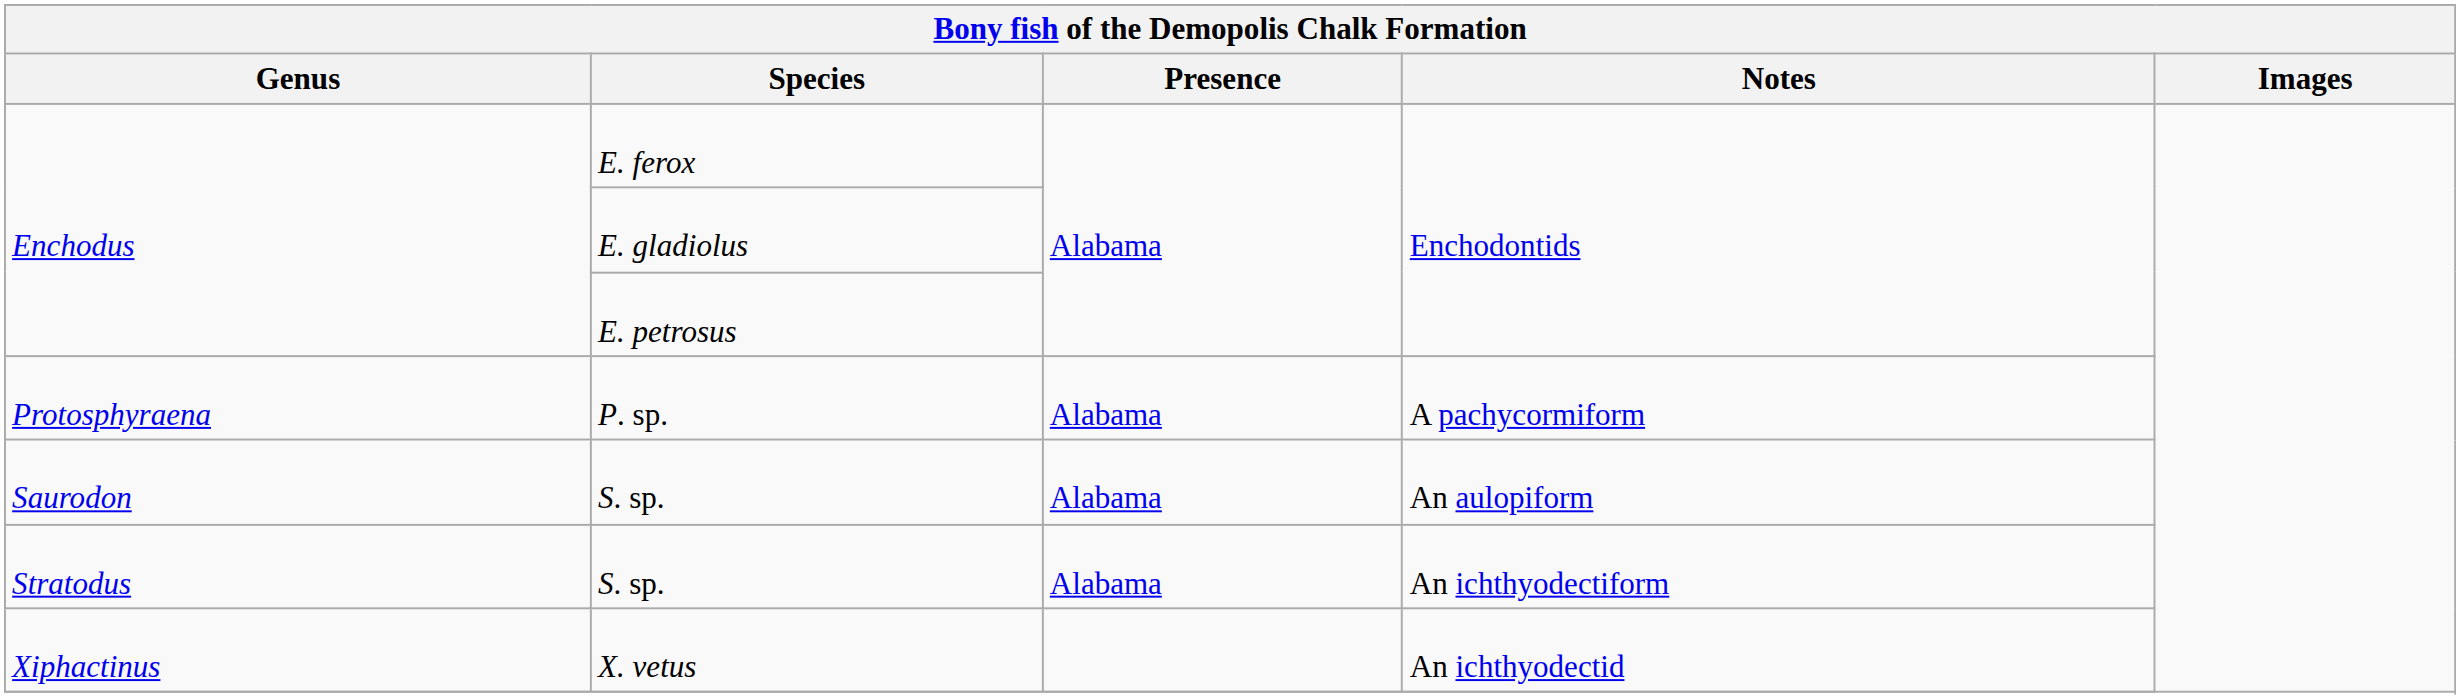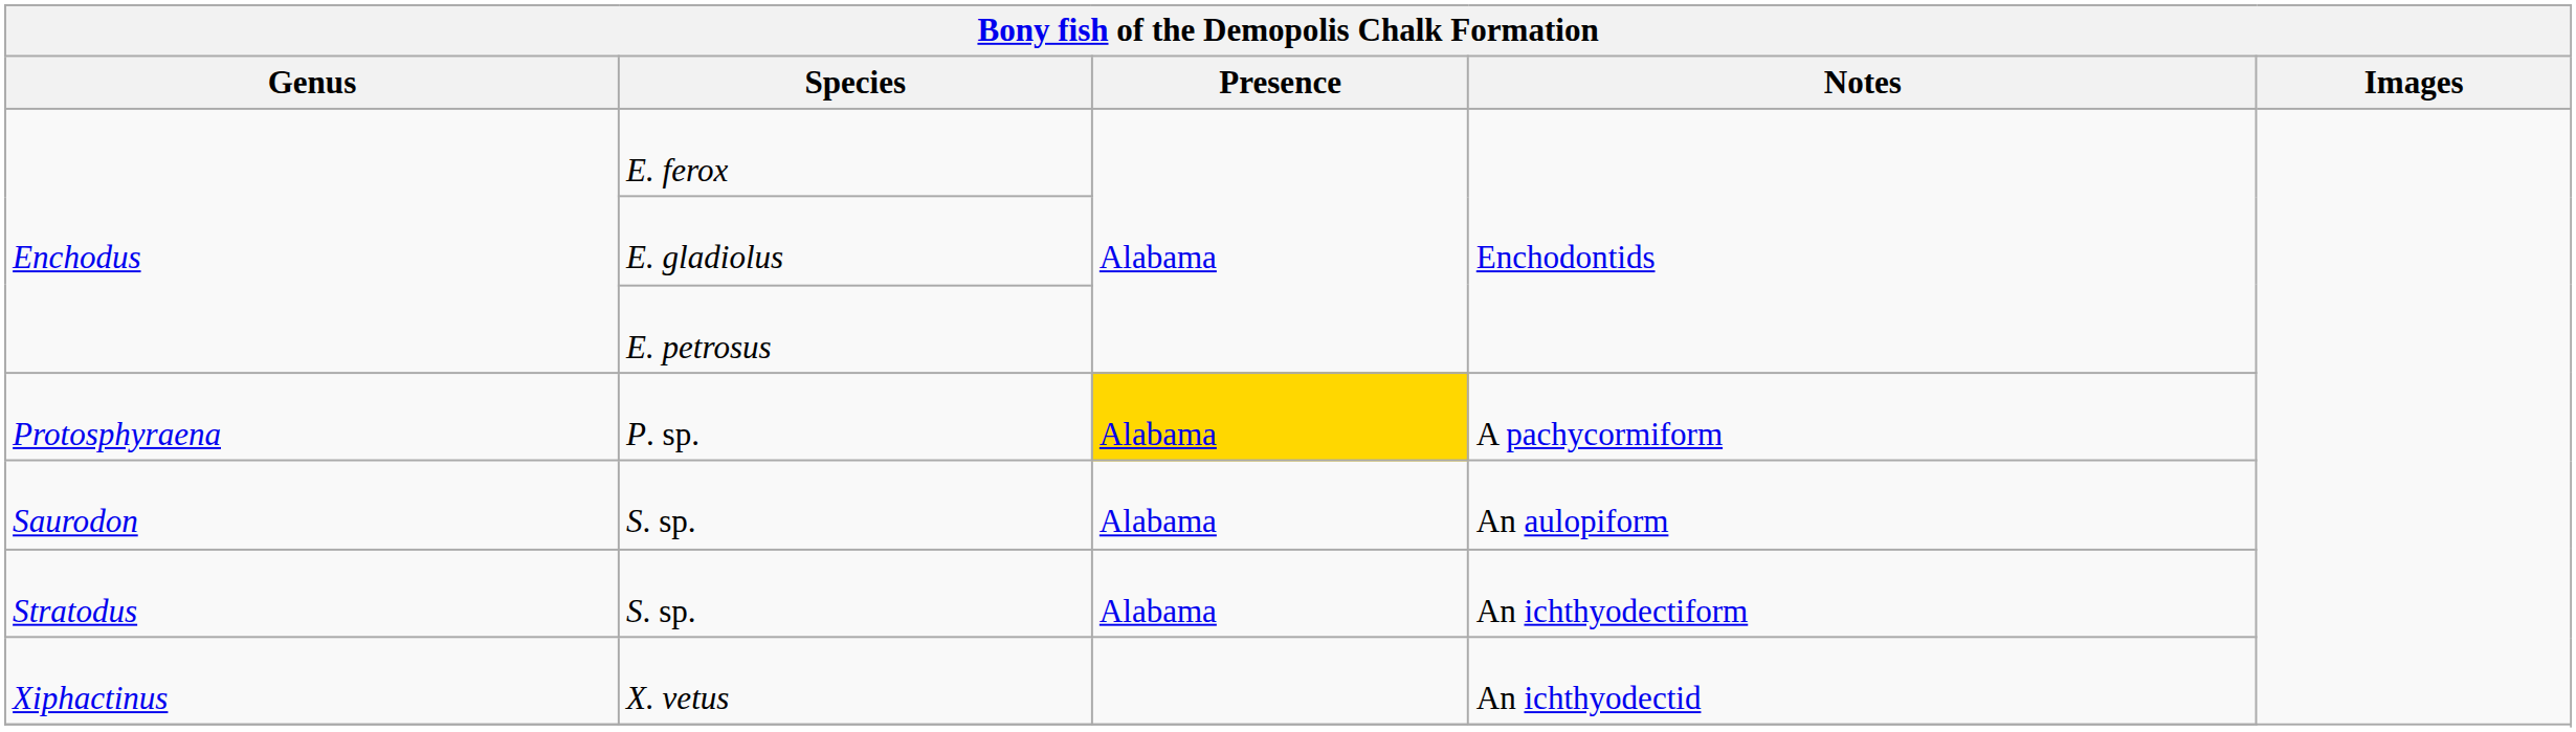P. sp. | Presence: no background -> gold background
